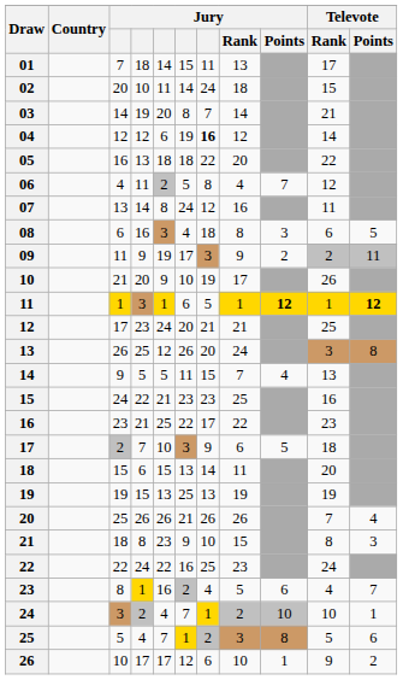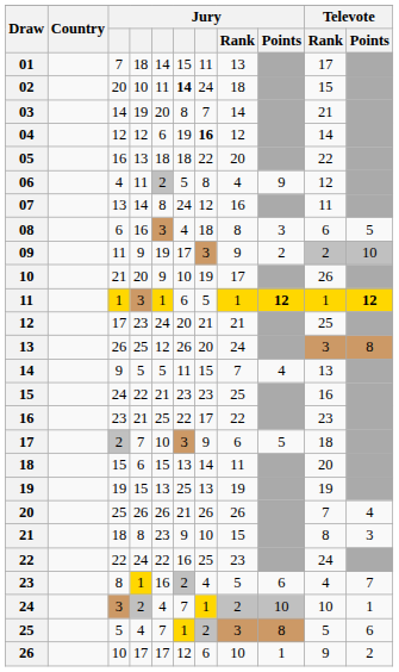02 | column 6: normal -> bold
06 | Jury / Points: 7 -> 9
09 | Televote / Points: 11 -> 10
